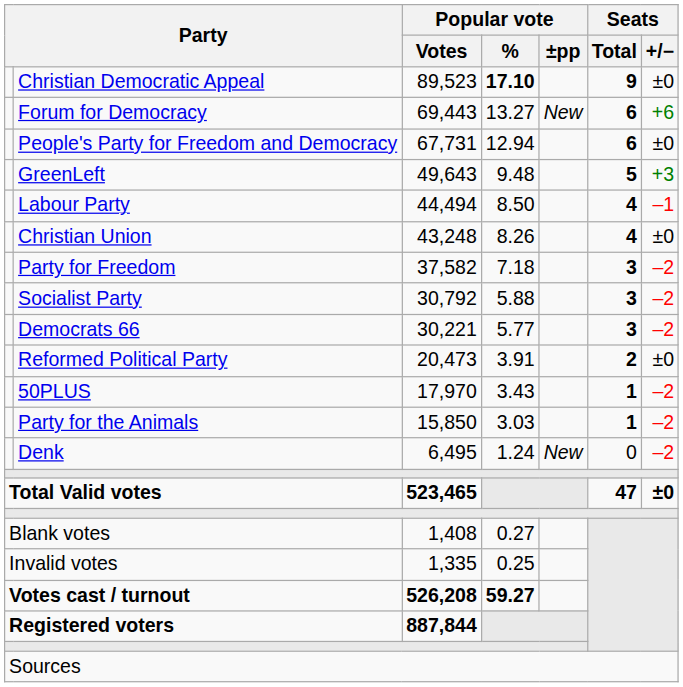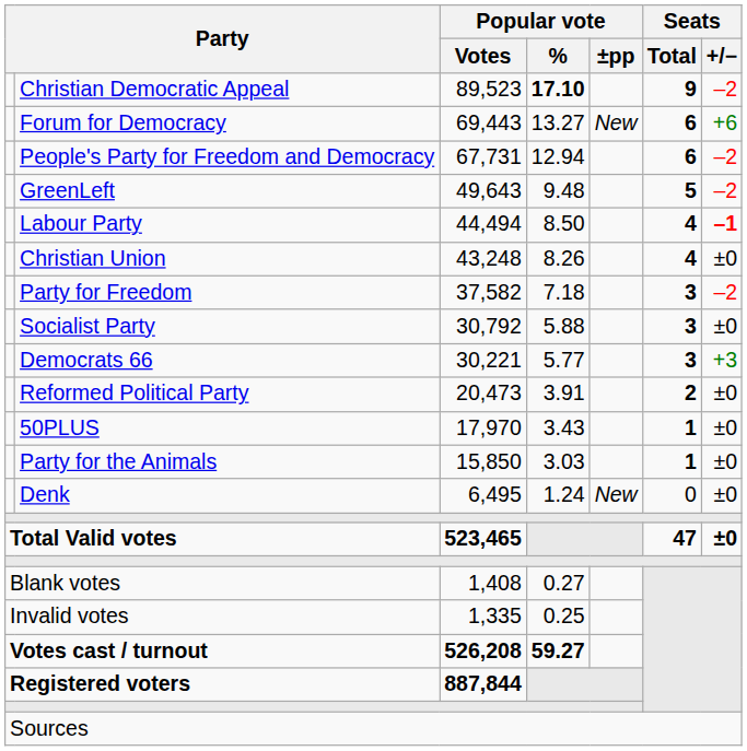Christian Democratic Appeal | Seats / +/−: ±0 -> –2
People's Party for Freedom and Democracy | Seats / +/−: ±0 -> –2
GreenLeft | Seats / +/−: +3 -> –2
Labour Party | Seats / +/−: normal -> bold
Socialist Party | Seats / +/−: –2 -> ±0
Democrats 66 | Seats / +/−: –2 -> +3
50PLUS | Seats / +/−: –2 -> ±0
Party for the Animals | Seats / +/−: –2 -> ±0
Denk | Seats / +/−: –2 -> ±0
